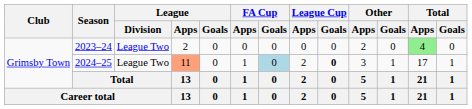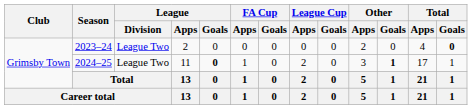2023–24 | Total / Apps: lightgreen background -> no background
2023–24 | Total / Goals: normal -> bold
2024–25 | League / Apps: lightsalmon background -> no background
2024–25 | League / Goals: normal -> bold
2024–25 | FA Cup / Goals: lightblue background -> no background
2024–25 | League Cup / Goals: bold -> normal
2024–25 | Other / Goals: normal -> bold
